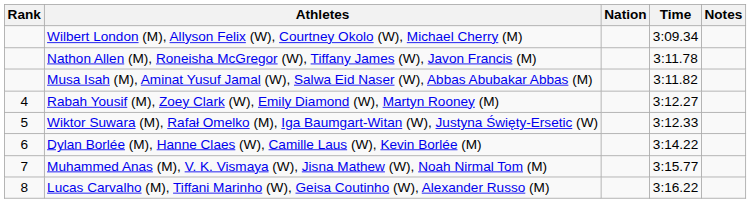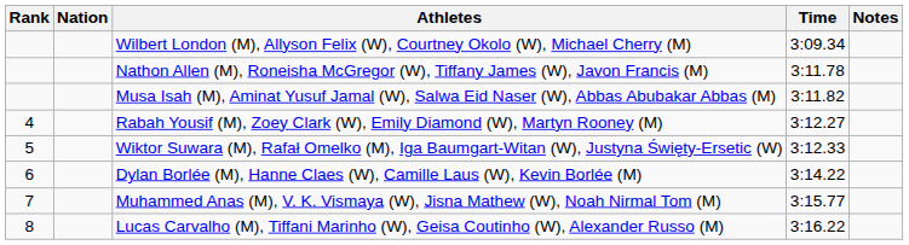columns swapped: Nation <-> Athletes
